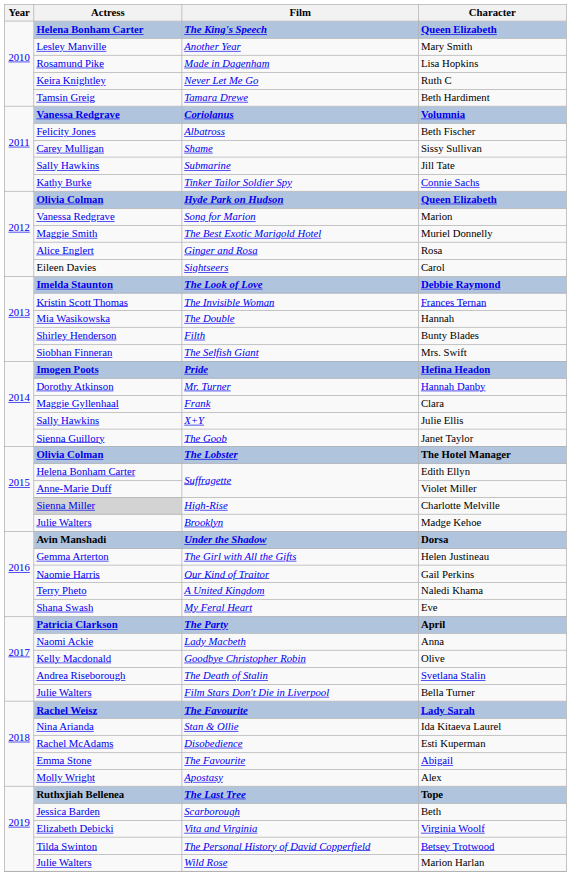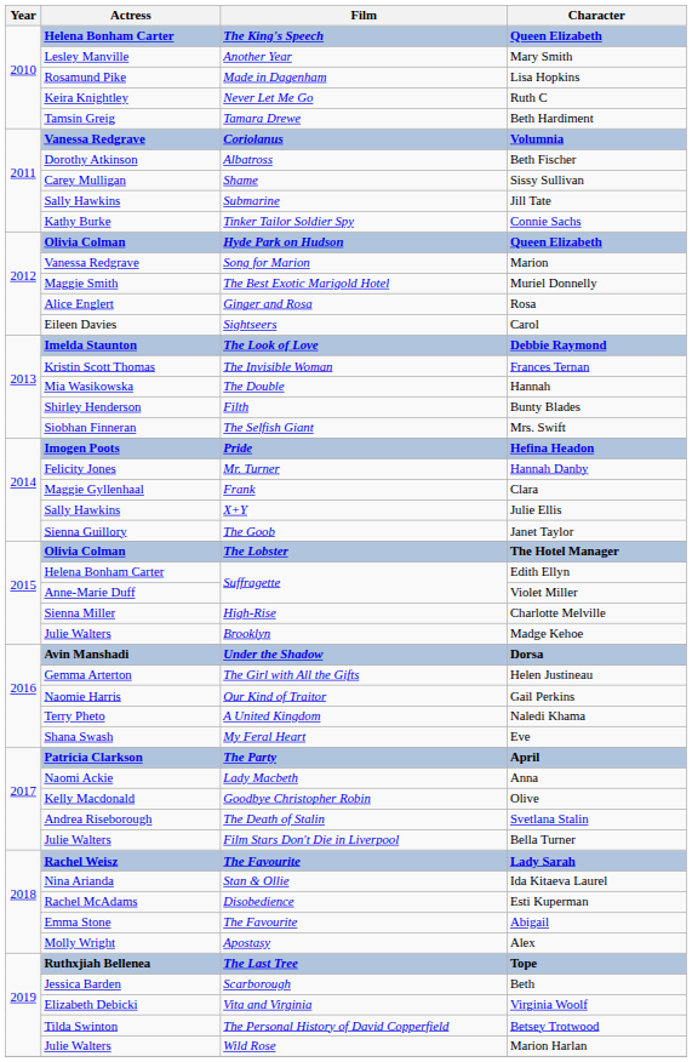Beth Fischer | Actress: Felicity Jones -> Dorothy Atkinson
Hannah Danby | Actress: Dorothy Atkinson -> Felicity Jones
Charlotte Melville | Actress: lightgrey background -> no background
